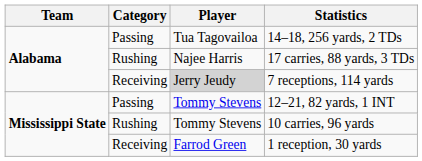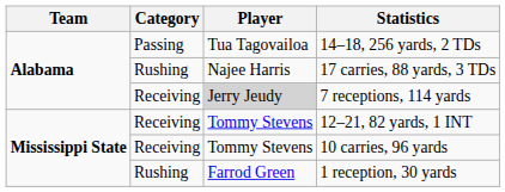12–21, 82 yards, 1 INT | Category: Passing -> Receiving
10 carries, 96 yards | Category: Rushing -> Receiving
1 reception, 30 yards | Category: Receiving -> Rushing
